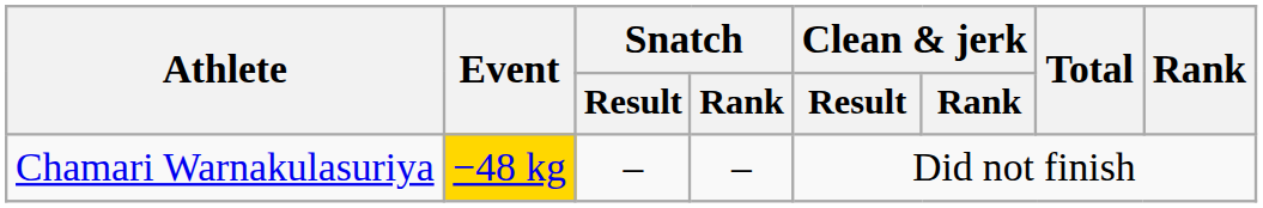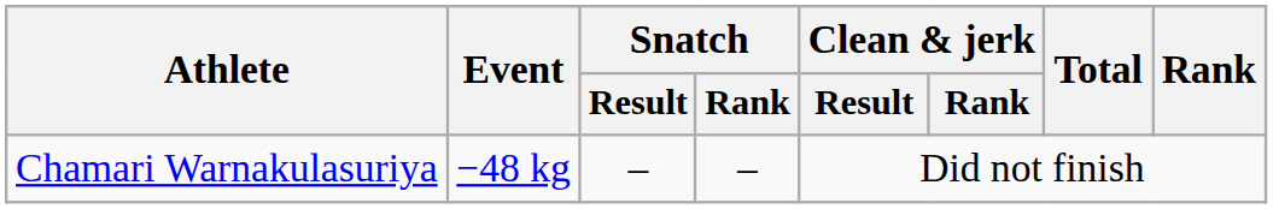Chamari Warnakulasuriya | Event: gold background -> no background
